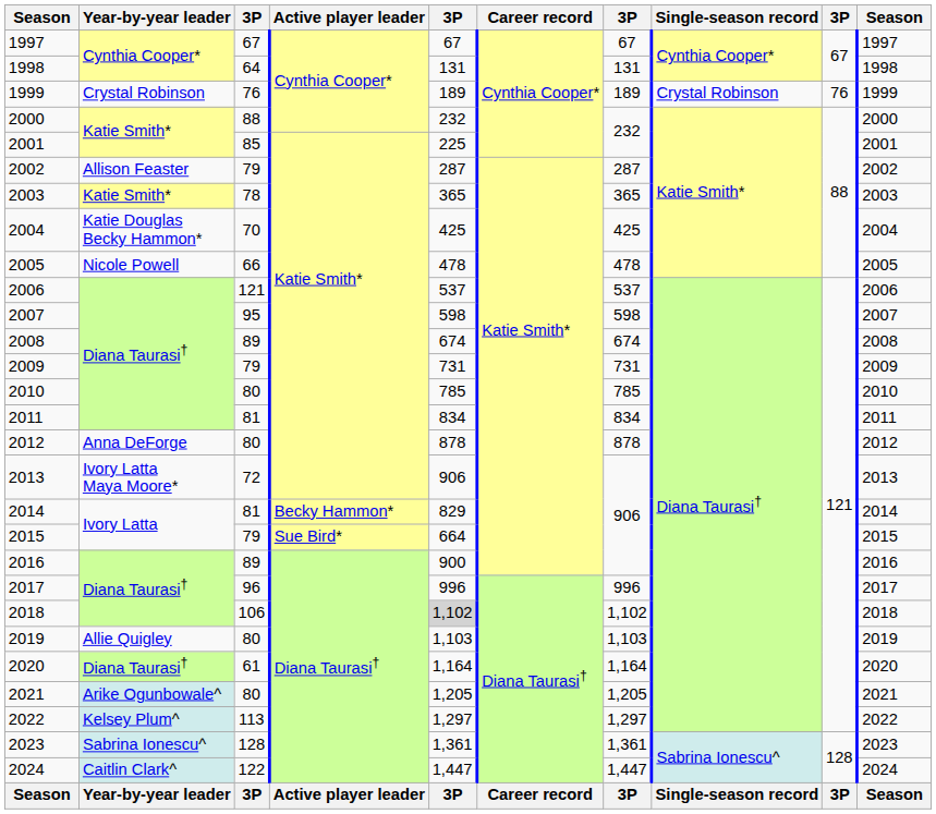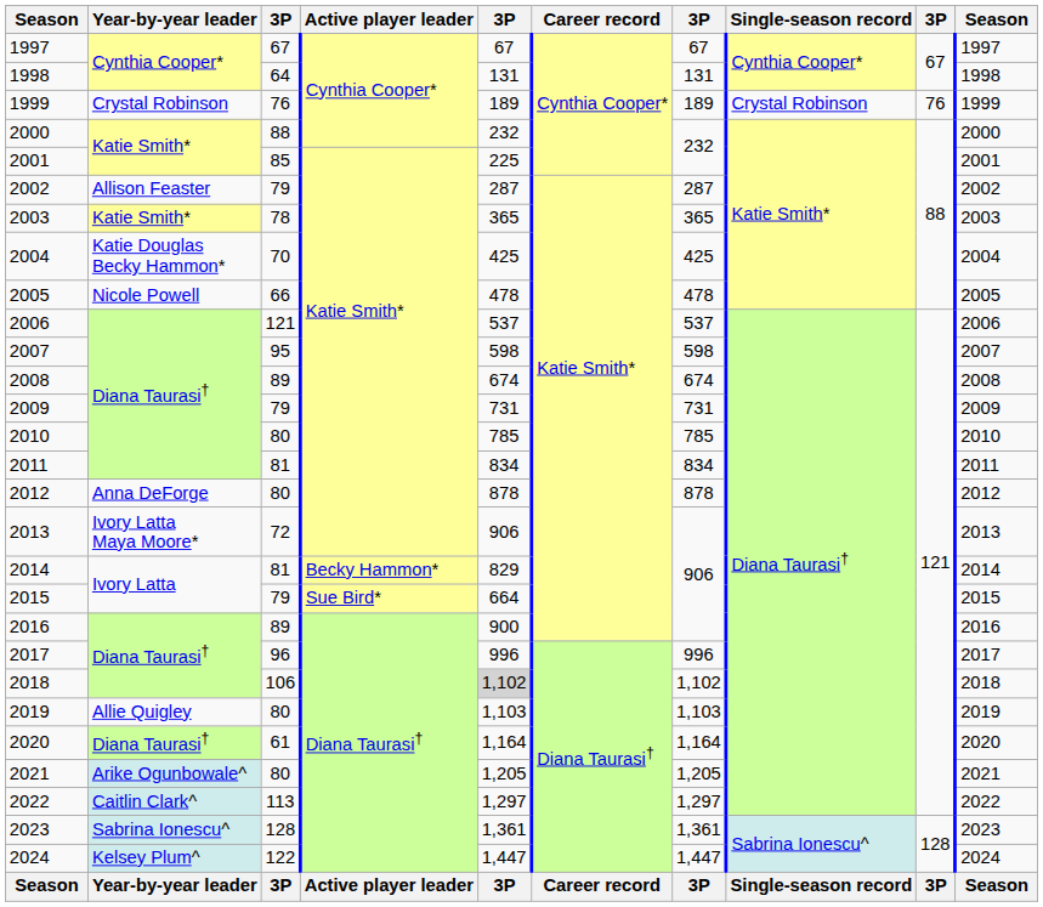row 27 | Year-by-year leader: Kelsey Plum^ -> Caitlin Clark^
row 29 | Year-by-year leader: Caitlin Clark^ -> Kelsey Plum^
